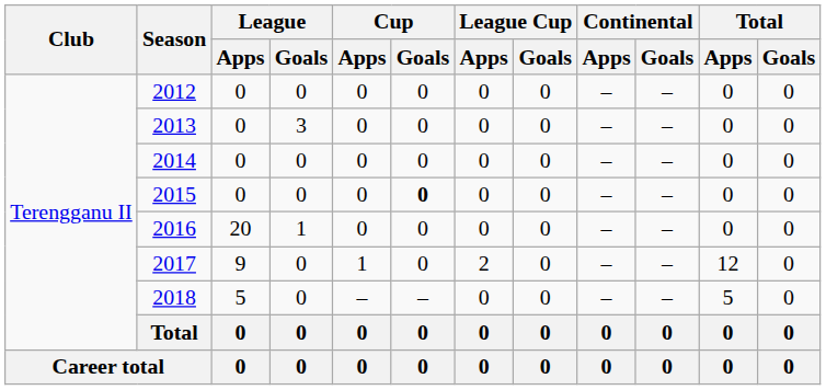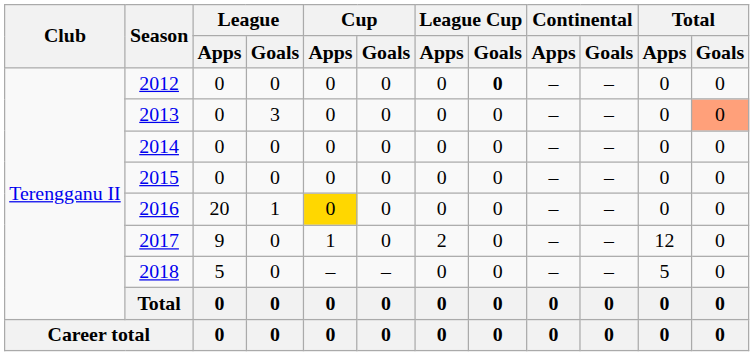2012 | League Cup / Goals: normal -> bold
2013 | Total / Goals: no background -> lightsalmon background
2015 | Cup / Goals: bold -> normal
2016 | Cup / Apps: no background -> gold background
